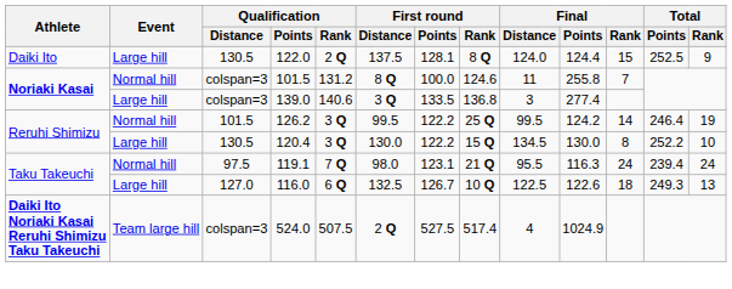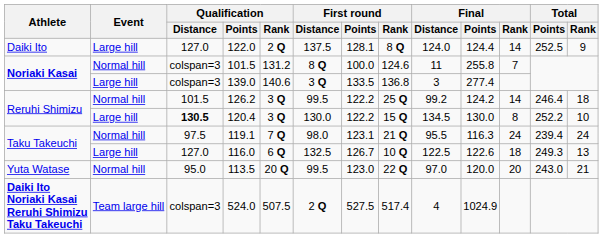122.0 | Qualification / Distance: 130.5 -> 127.0
122.0 | Final / Rank: 15 -> 14
126.2 | Final / Distance: 99.5 -> 99.2
126.2 | Total / Rank: 19 -> 18
120.4 | Qualification / Distance: normal -> bold
+ row: Yuta Watase | Normal hill | 95.0 | 113.5 | 20 Q | 99.5 | 123.0 | 22 Q | 97.0 | 120.0 | 20 | 243.0 | 21
